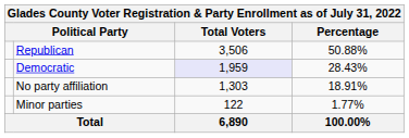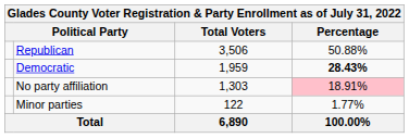Democratic | Total Voters: lavender background -> no background
Democratic | Percentage: normal -> bold
No party affiliation | Percentage: no background -> pink background
